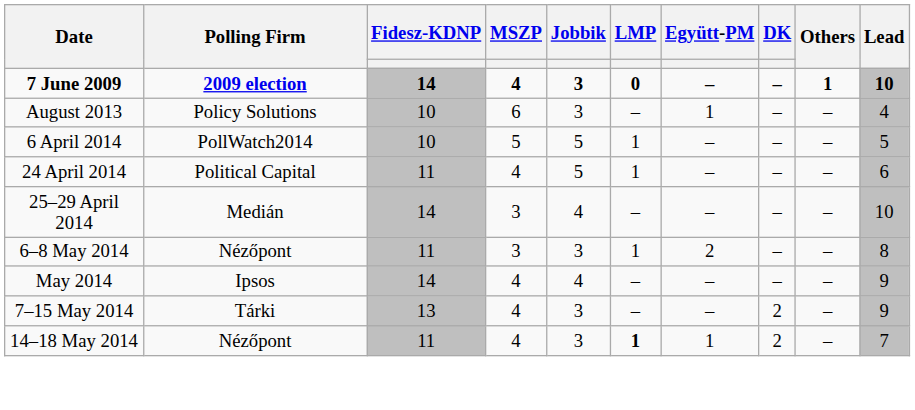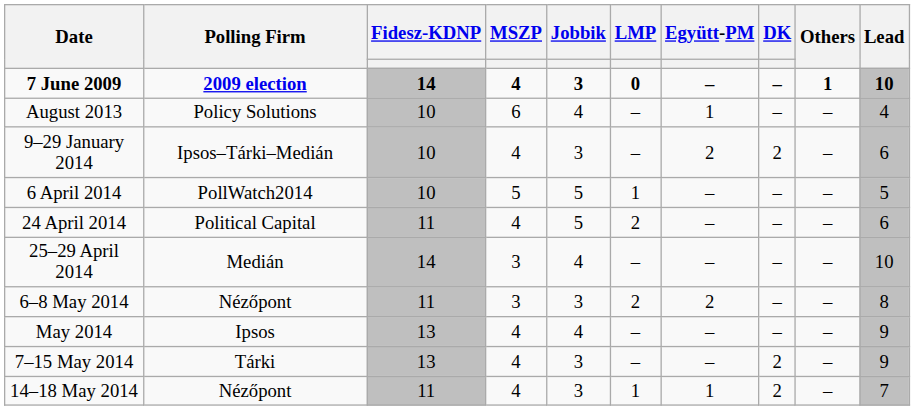August 2013 | Jobbik: 3 -> 4
+ row: 9–29 January 2014 | Ipsos–Tárki–Medián | 10 | 4 | 3 | – | 2 | 2 | – | 6
24 April 2014 | LMP: 1 -> 2
6–8 May 2014 | LMP: 1 -> 2
May 2014 | Fidesz-KDNP: 14 -> 13
14–18 May 2014 | LMP: bold -> normal
